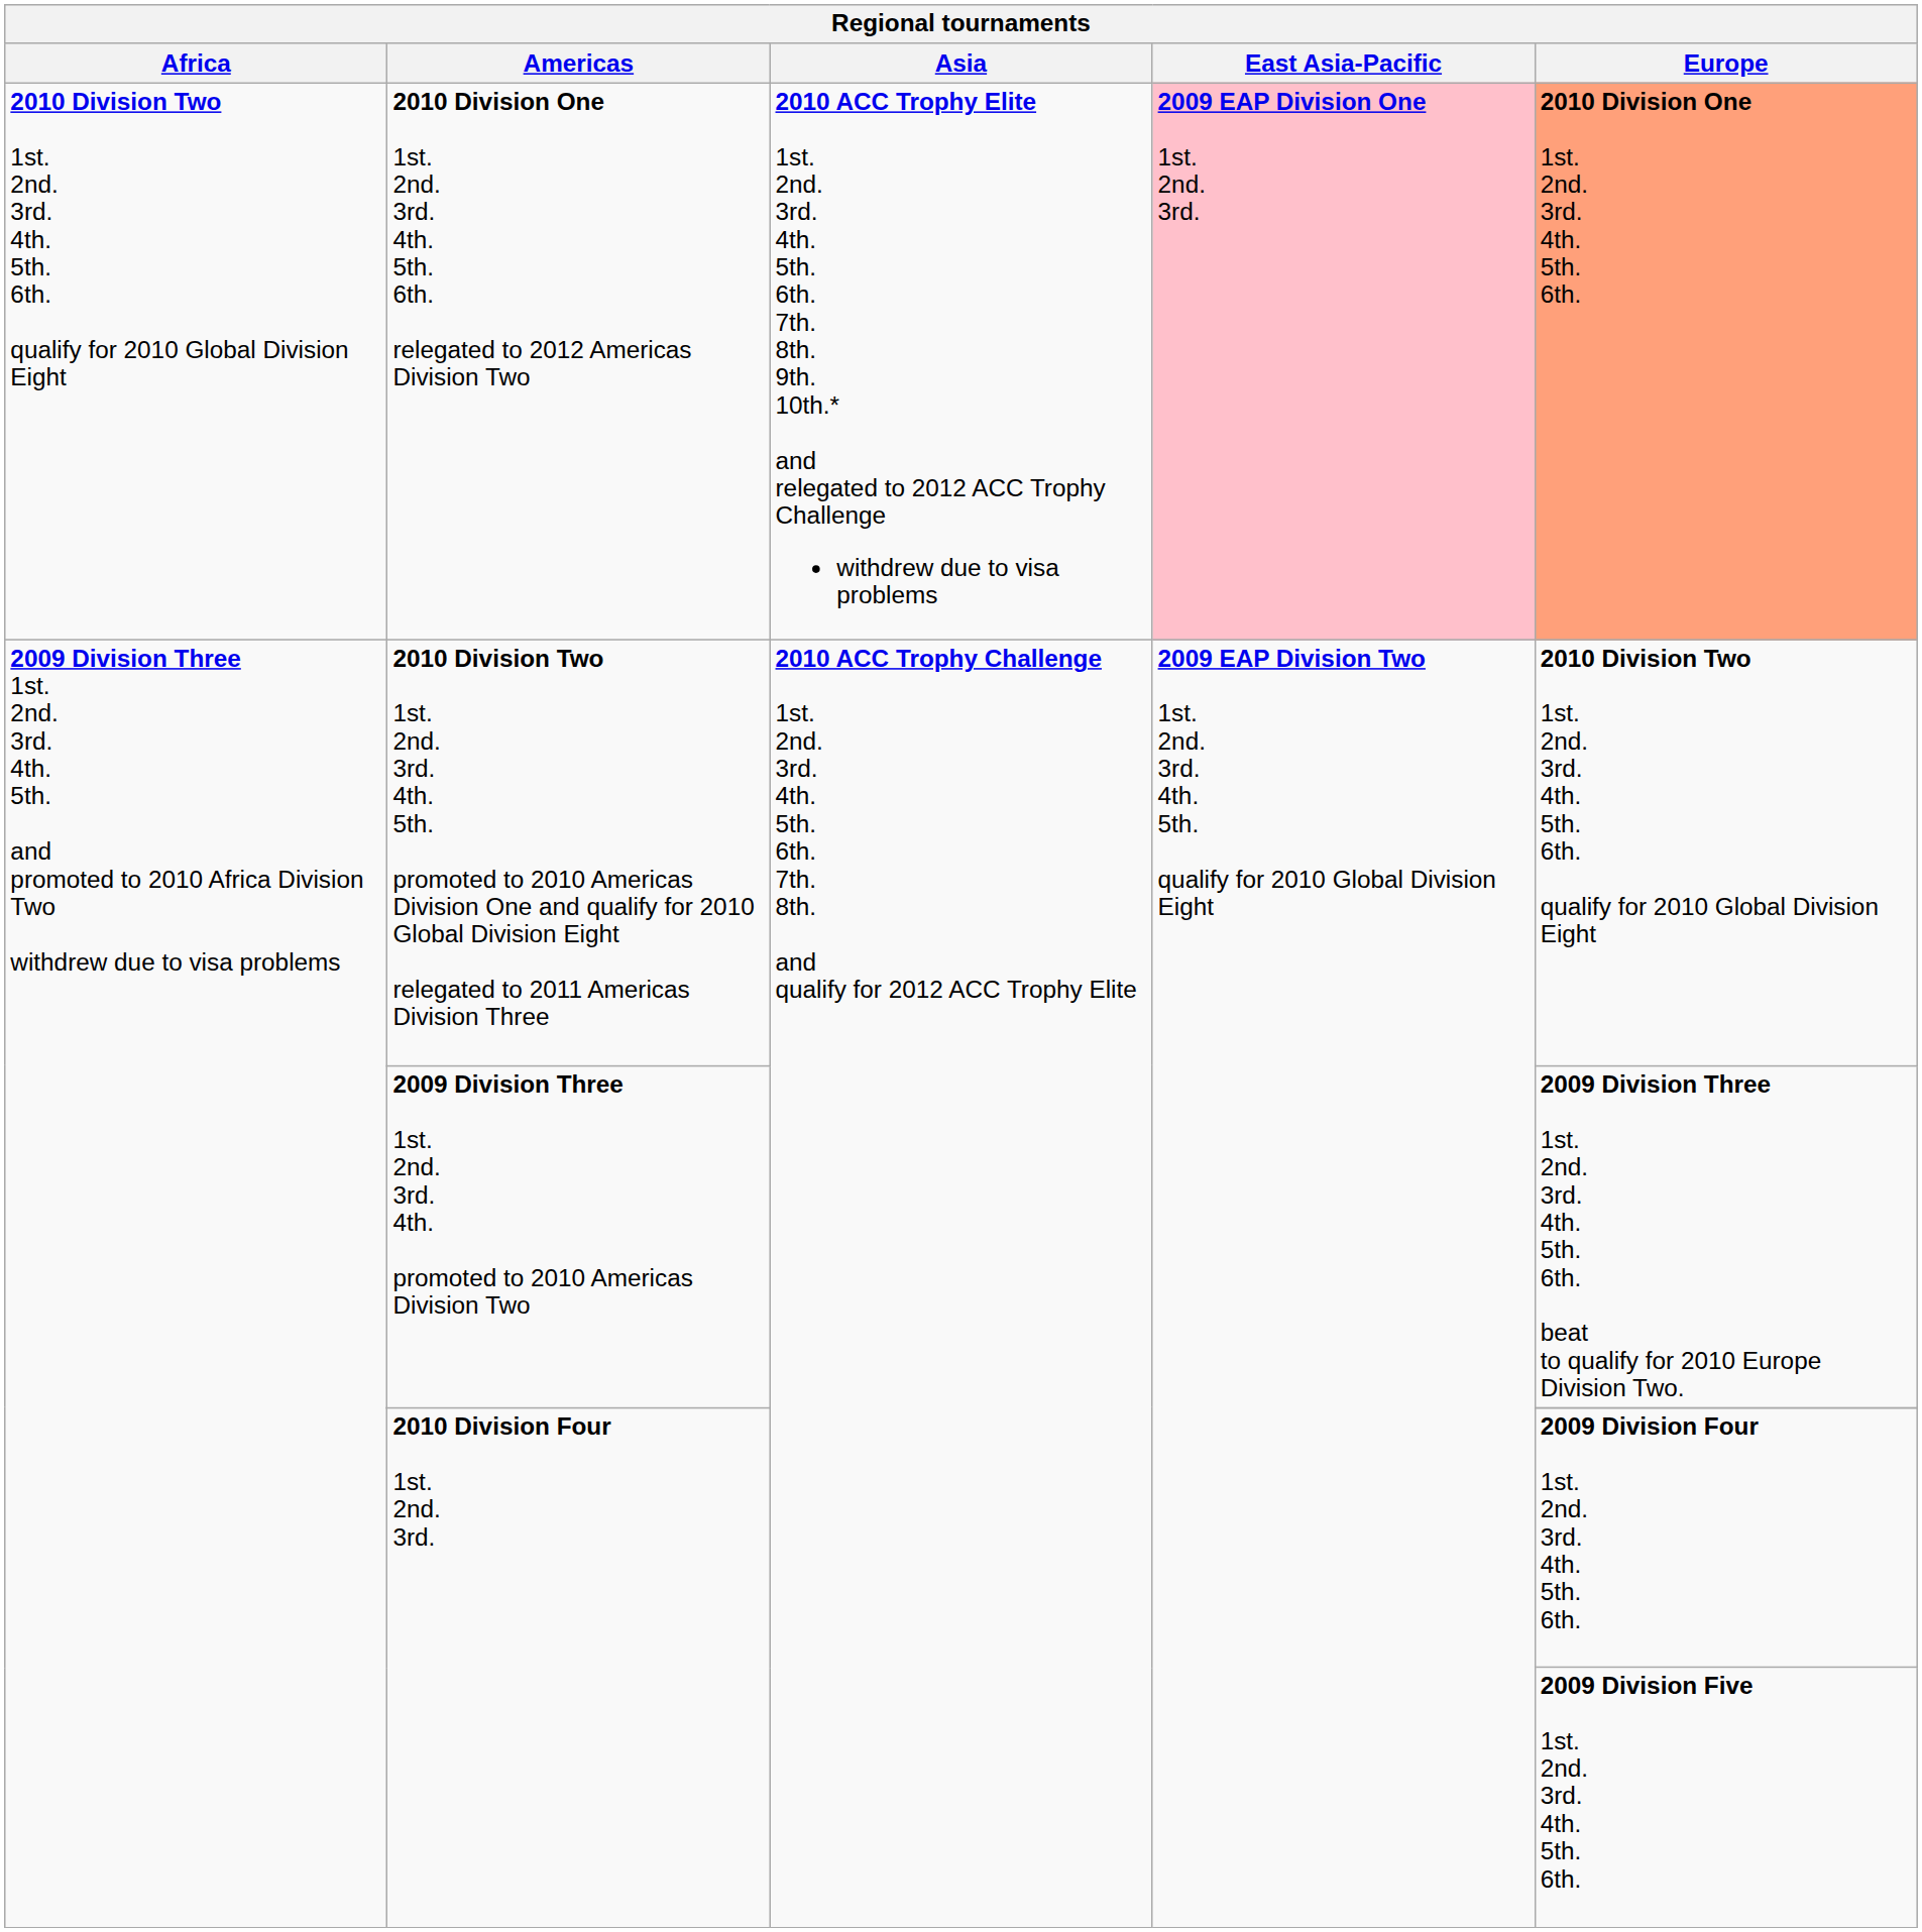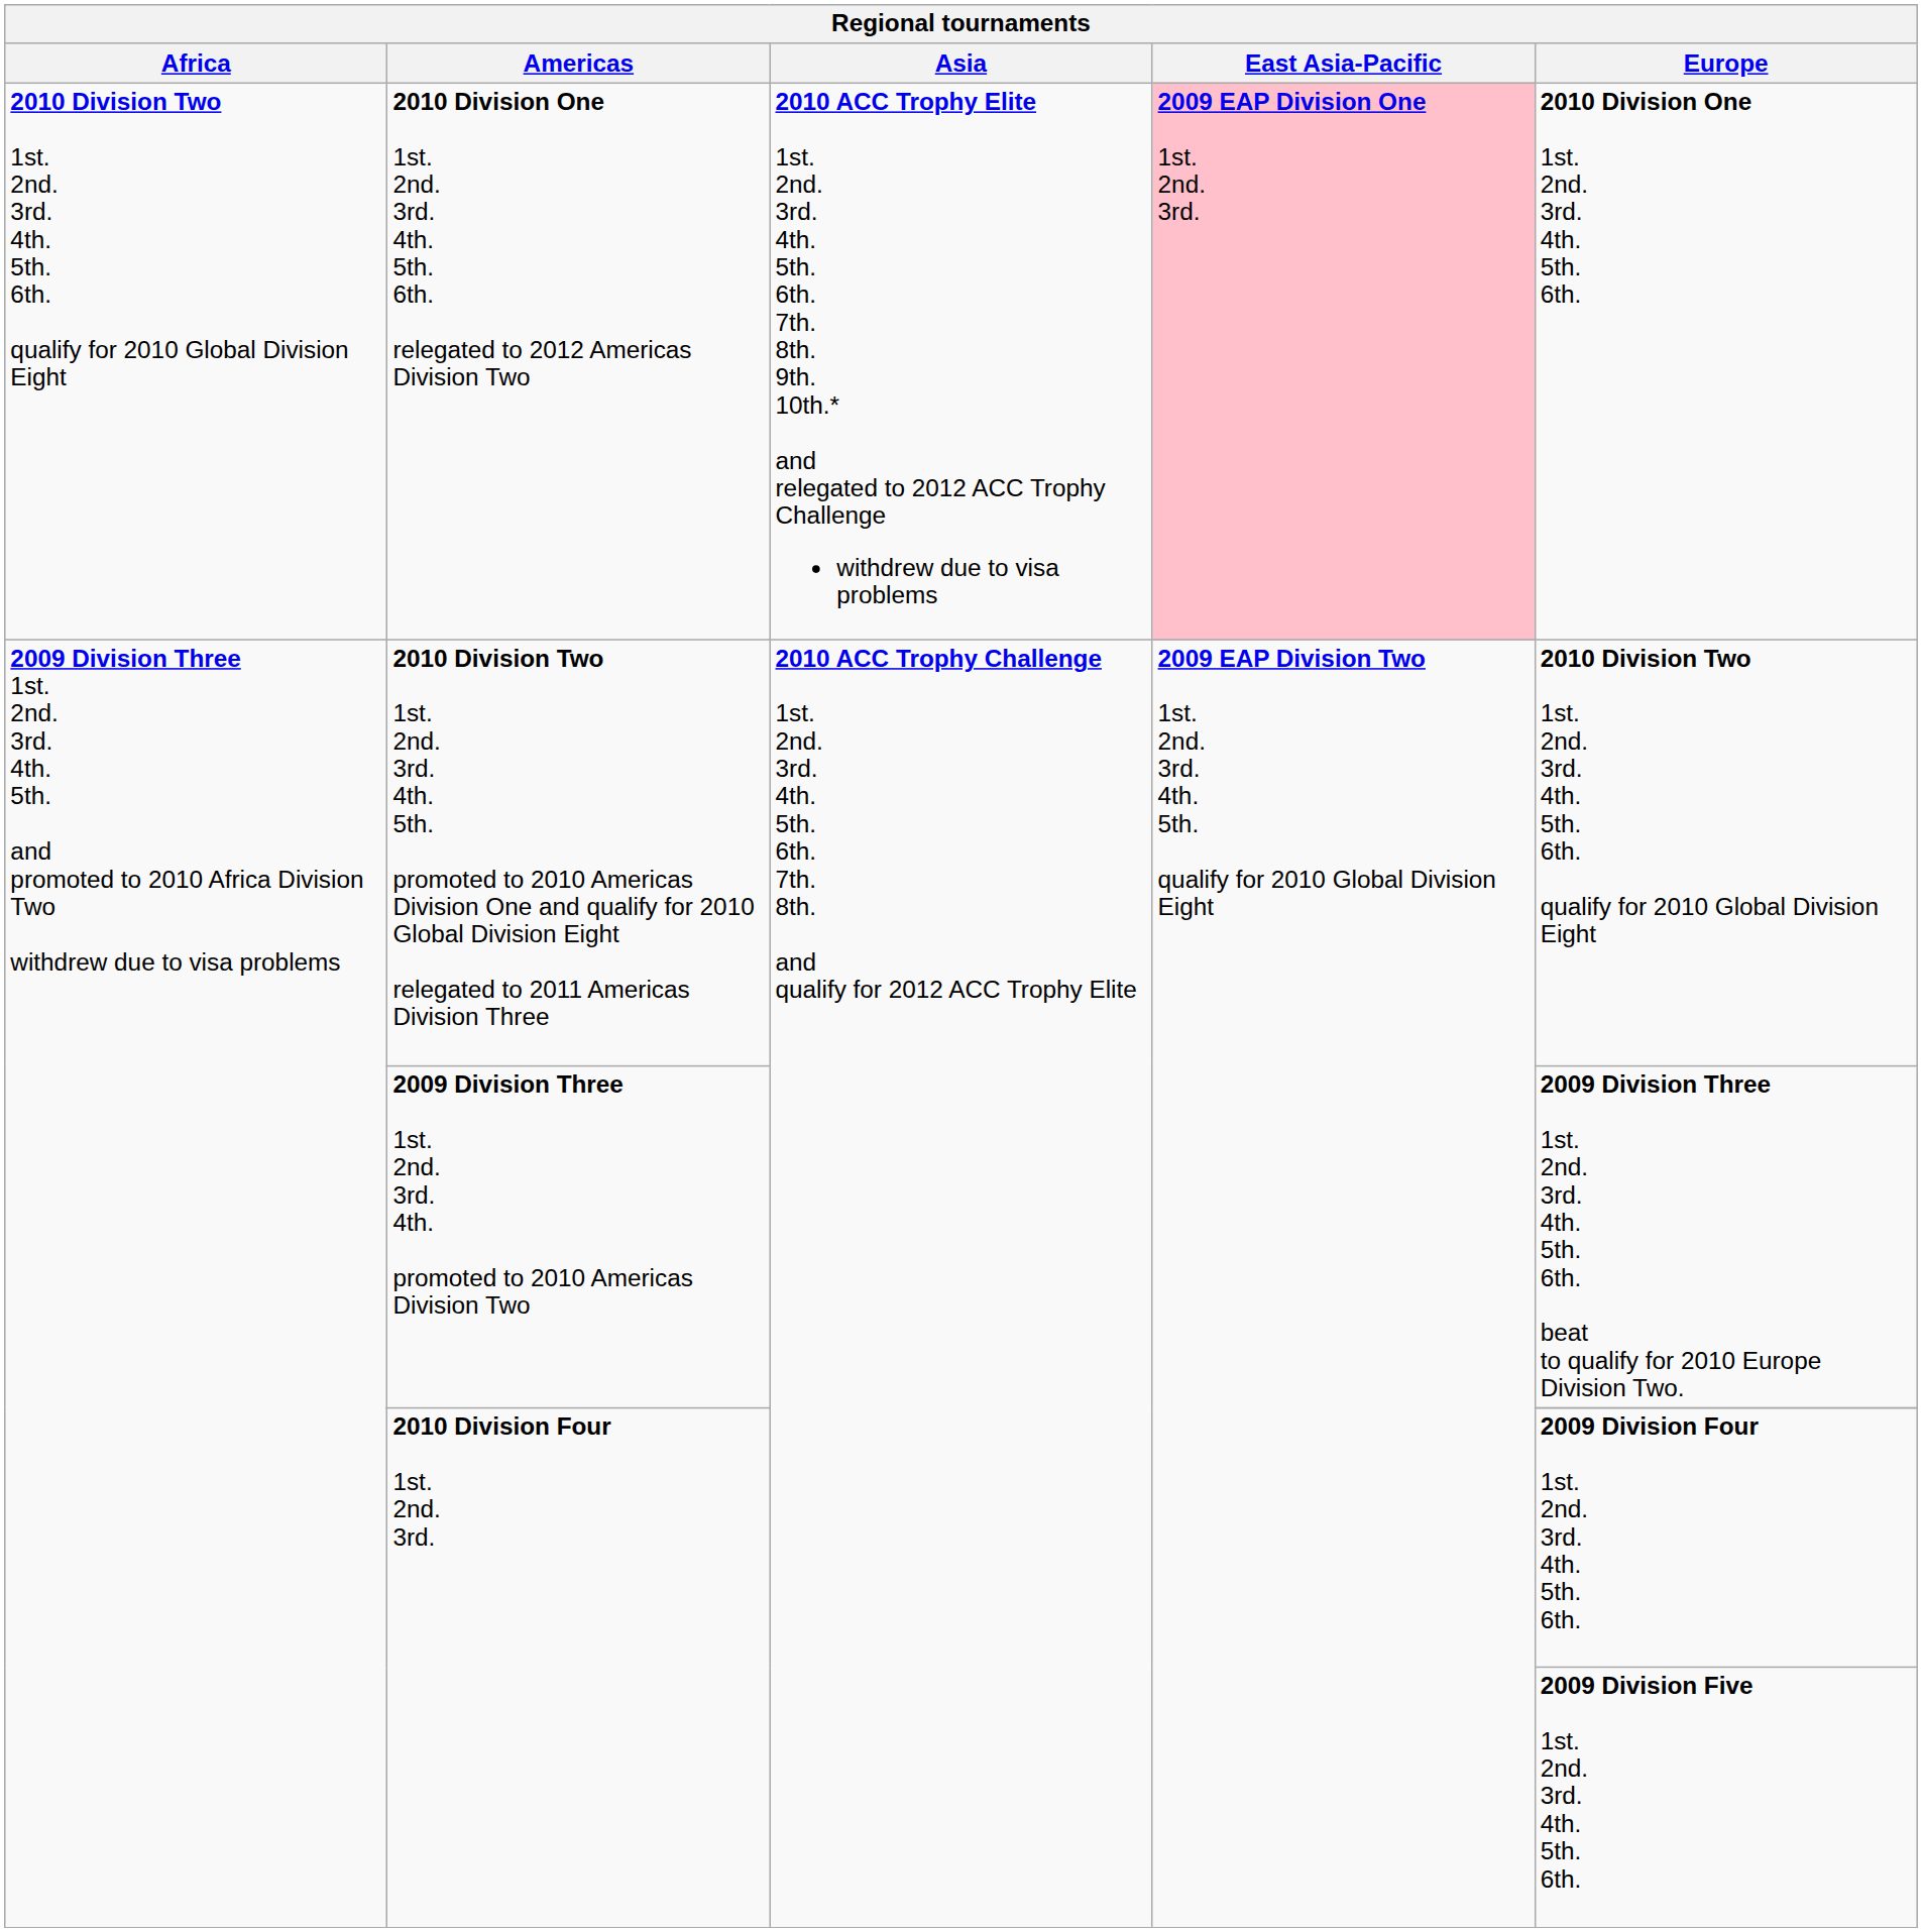row 3 | Europe: lightsalmon background -> no background
